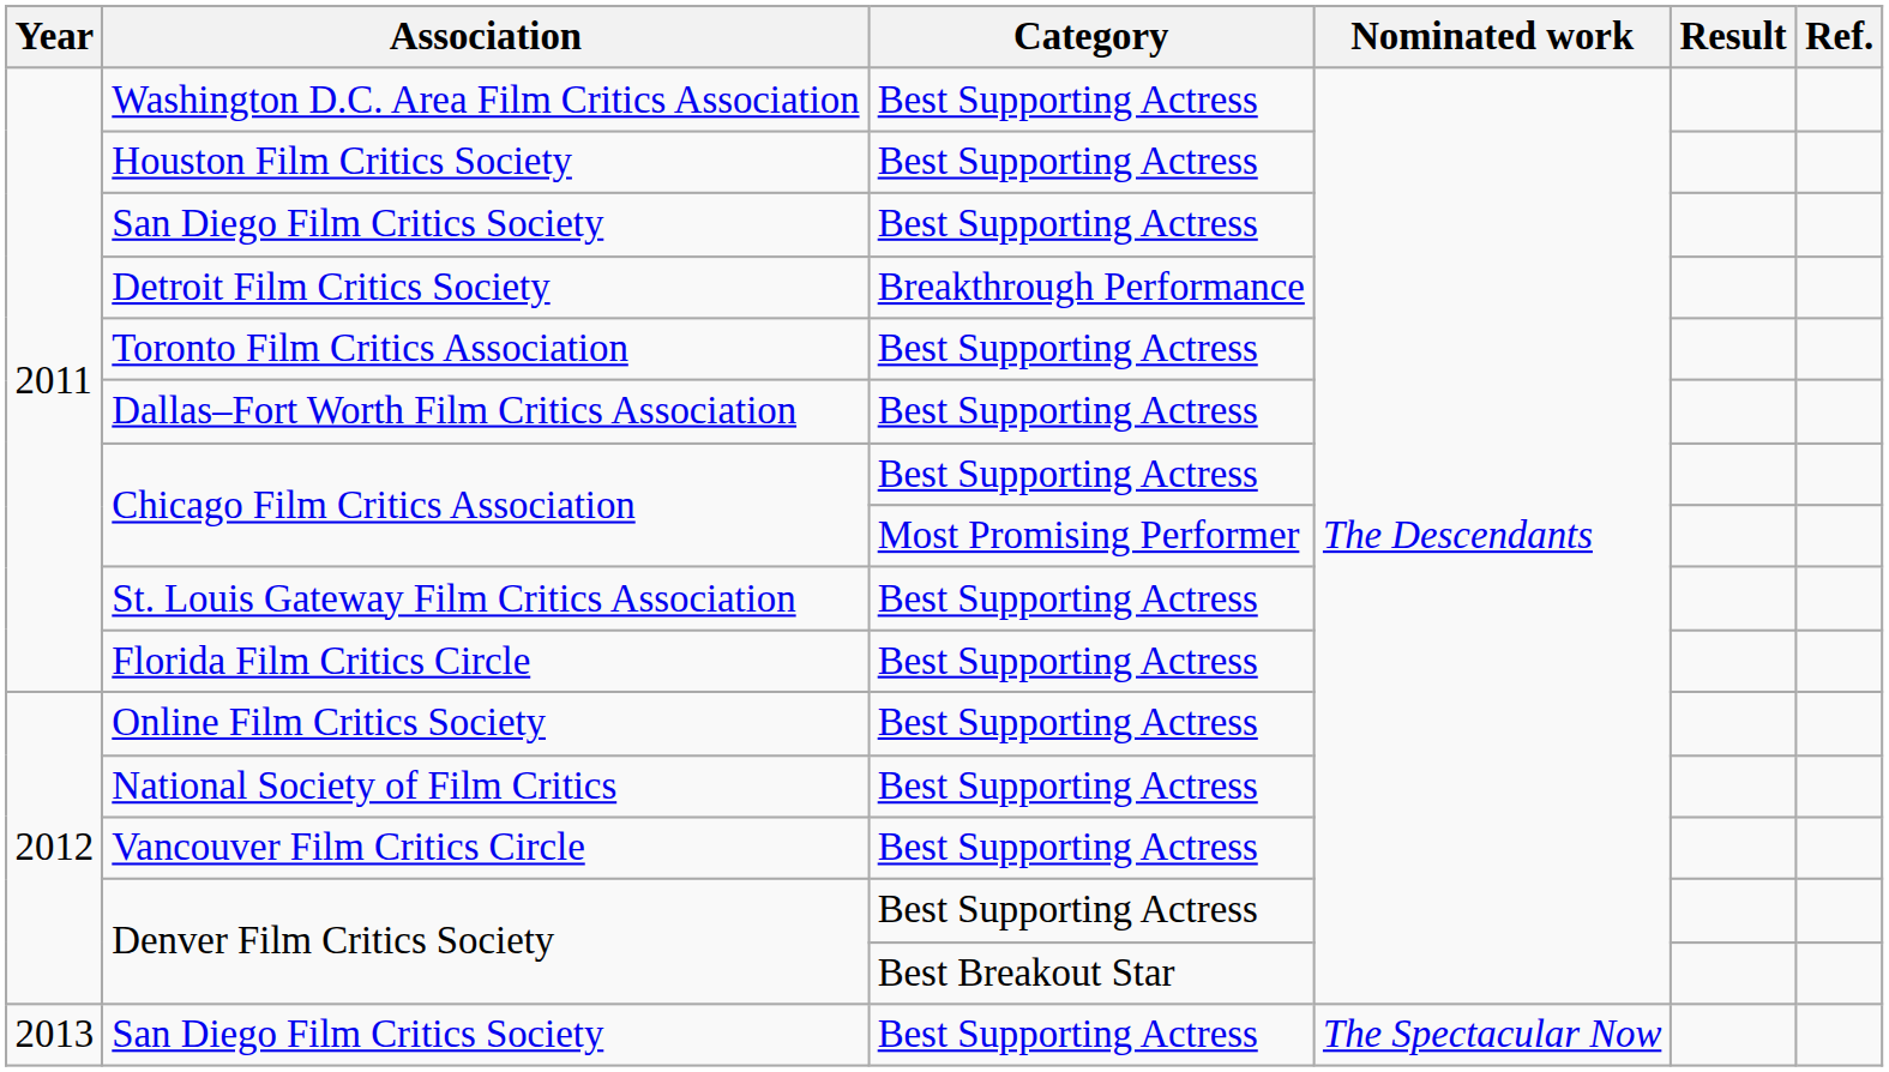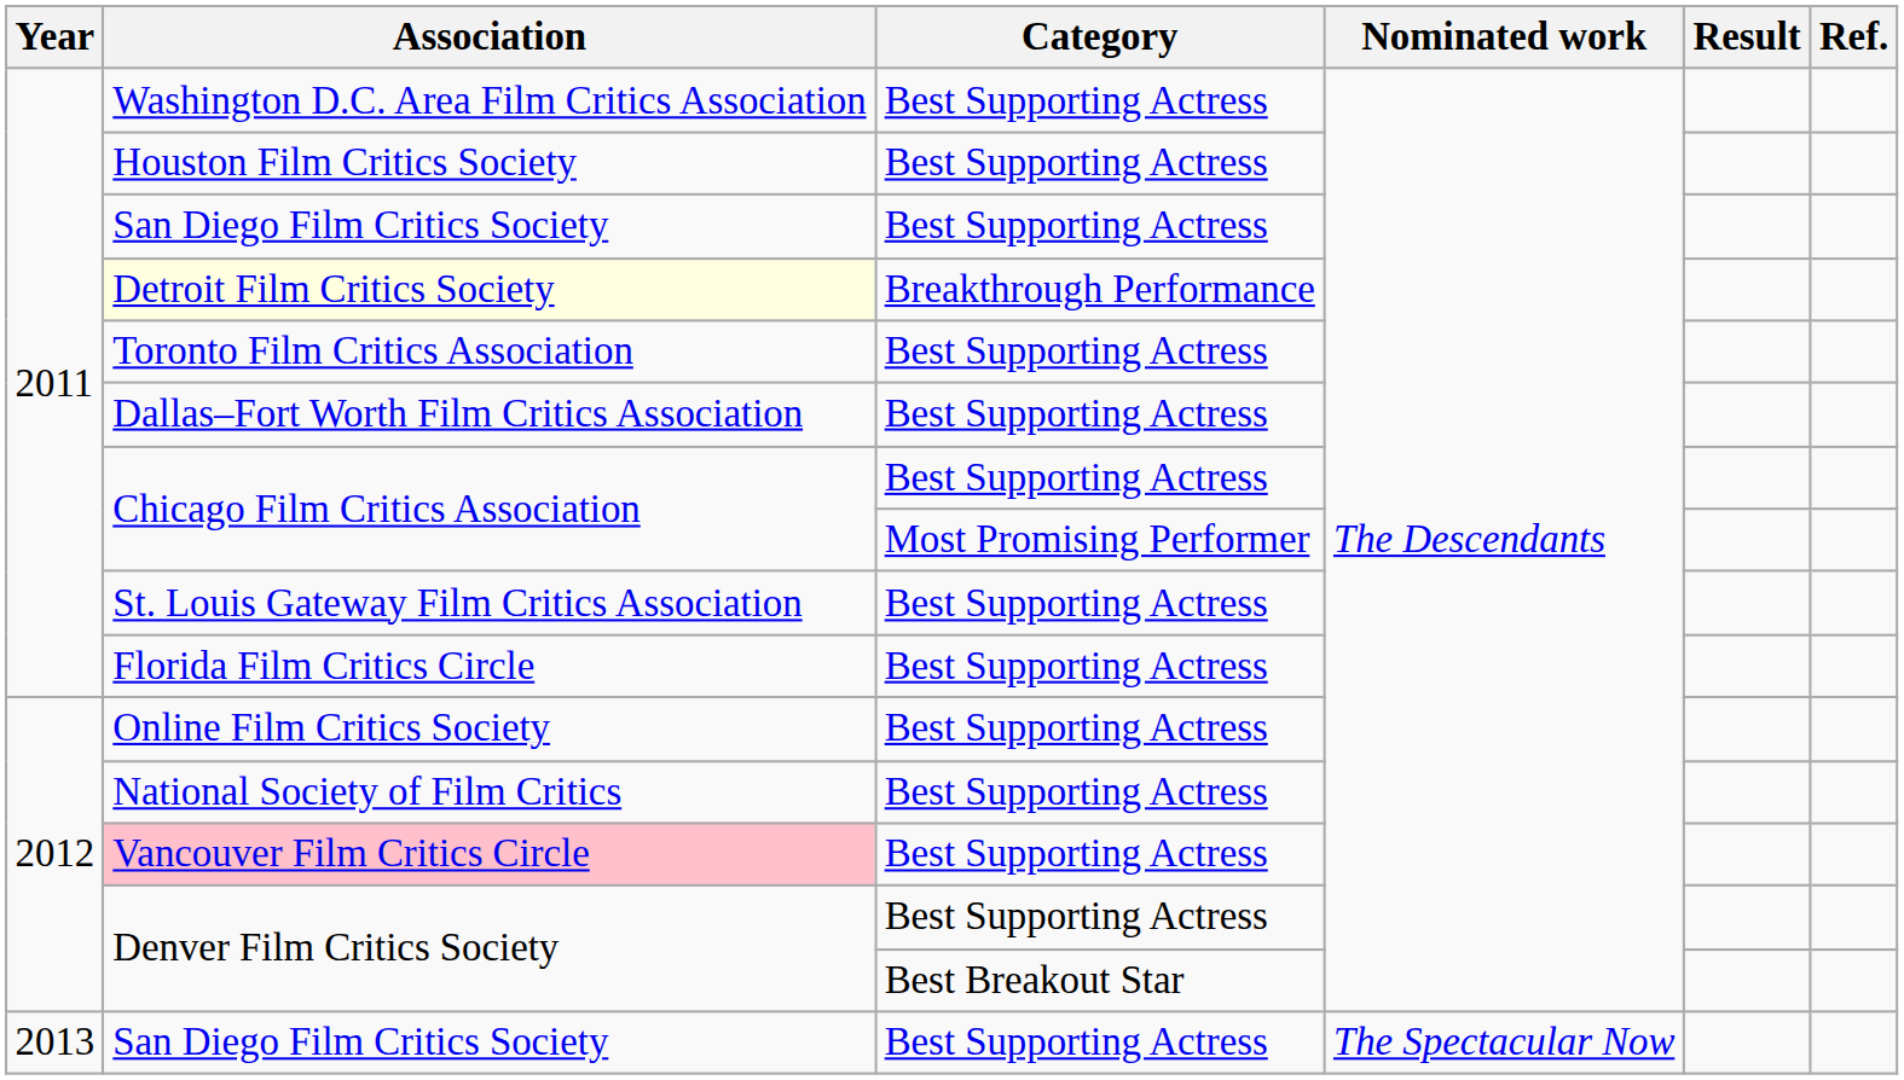Detroit Film Critics Society | Association: no background -> lightyellow background
Vancouver Film Critics Circle | Association: no background -> pink background
